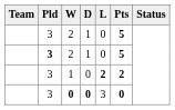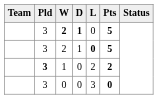row 2 | W: normal -> bold
row 2 | D: normal -> bold
row 3 | Pld: bold -> normal
row 3 | L: normal -> bold
row 4 | Pld: normal -> bold
row 4 | L: bold -> normal
row 5 | W: bold -> normal
row 5 | D: bold -> normal
